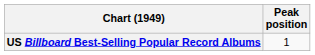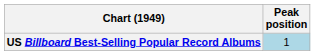US Billboard Best-Selling Popular Record Albums | Peak position: no background -> lightblue background
